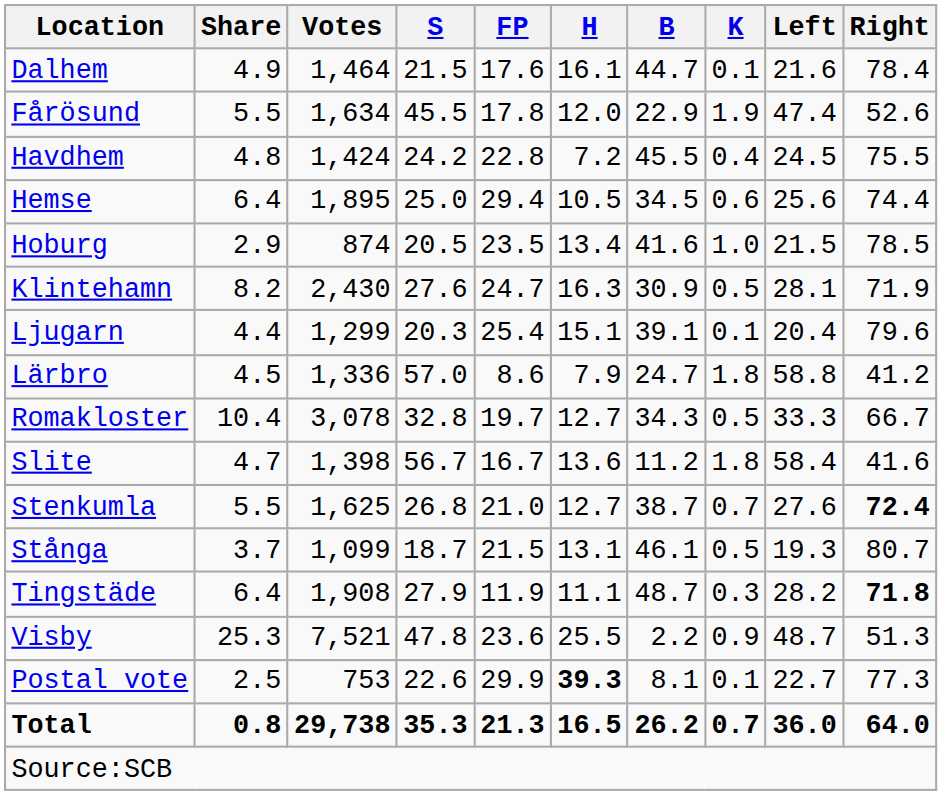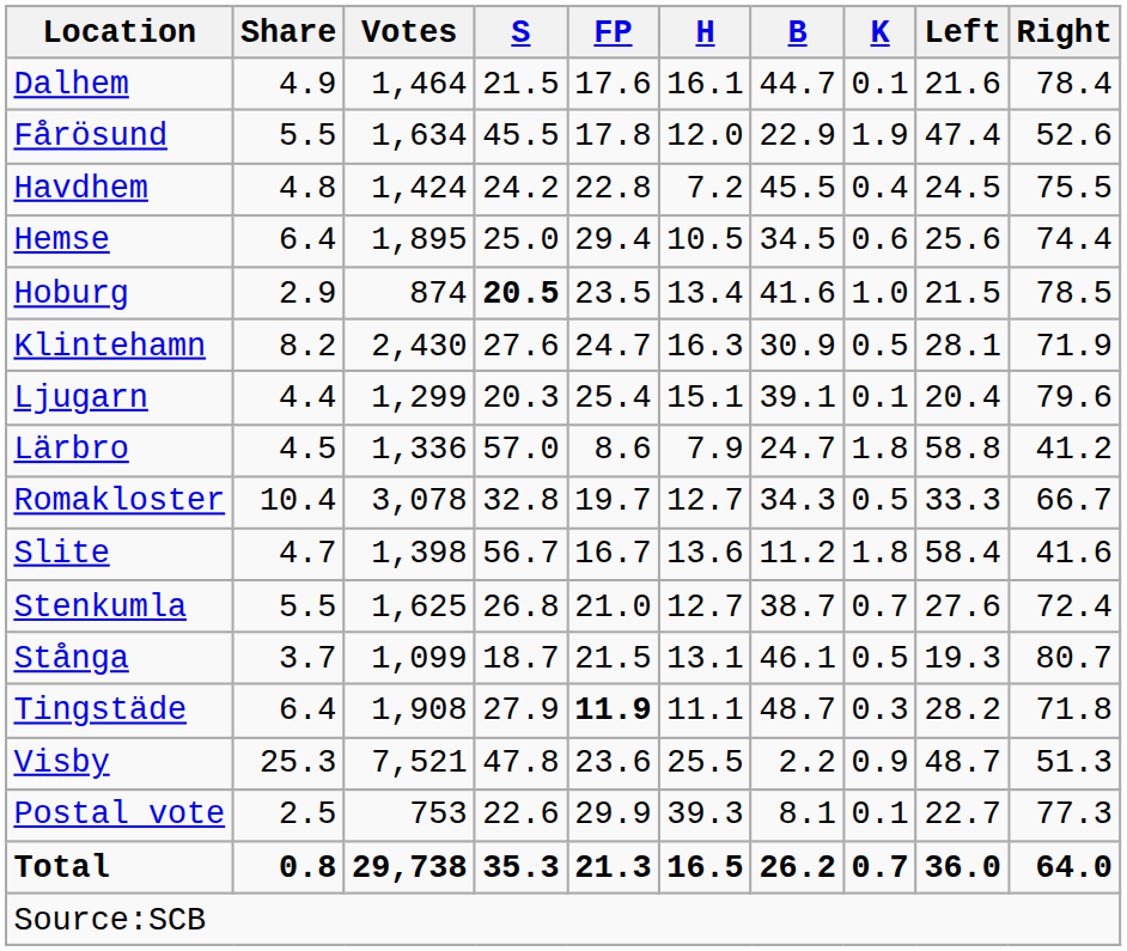Hoburg | S: normal -> bold
Stenkumla | Right: bold -> normal
Tingstäde | FP: normal -> bold
Tingstäde | Right: bold -> normal
Postal vote | H: bold -> normal
